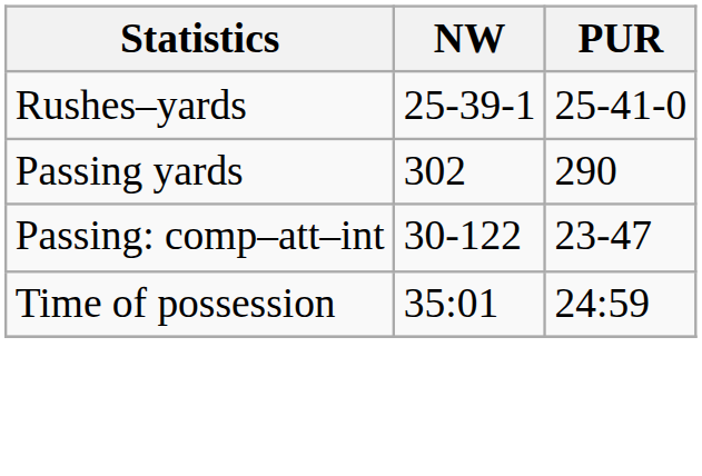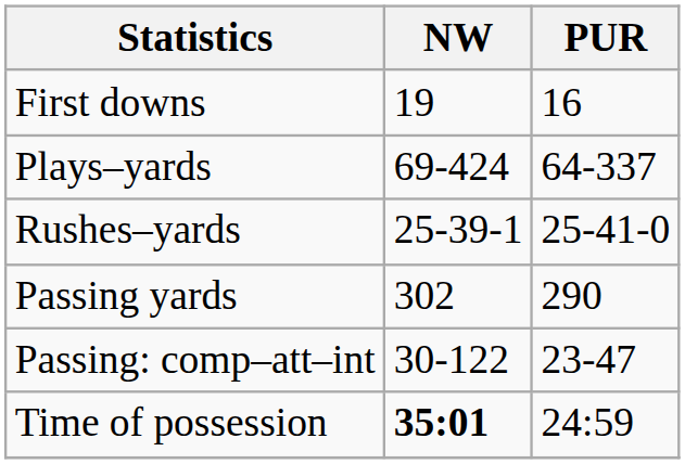+ row: First downs | 19 | 16
+ row: Plays–yards | 69-424 | 64-337
Time of possession | NW: normal -> bold
